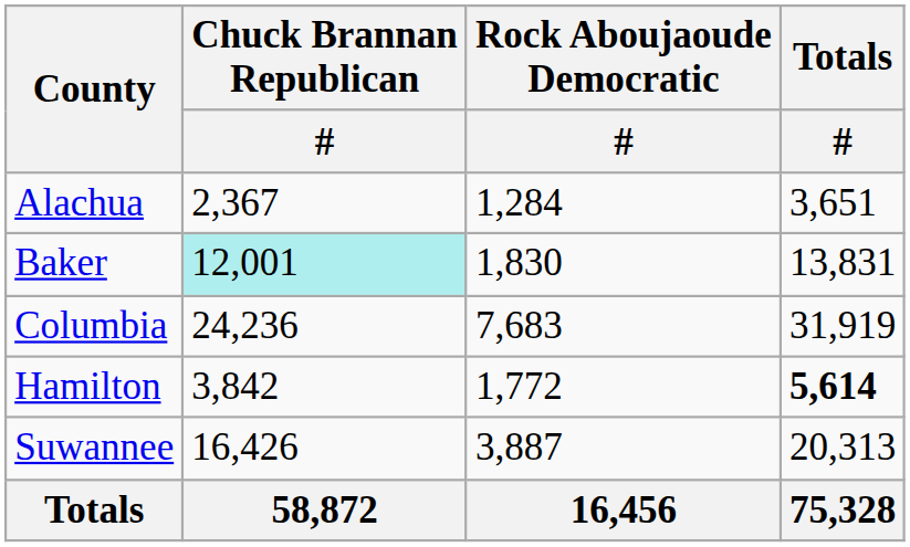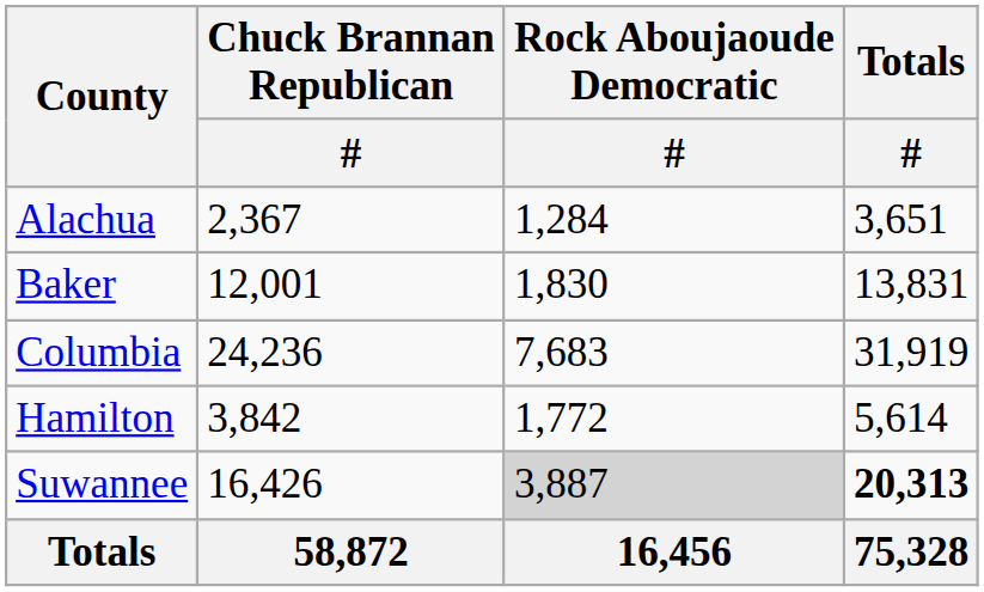Baker | Chuck Brannan Republican / #: paleturquoise background -> no background
Hamilton | Totals / #: bold -> normal
Suwannee | Rock Aboujaoude Democratic / #: no background -> lightgrey background
Suwannee | Totals / #: normal -> bold
